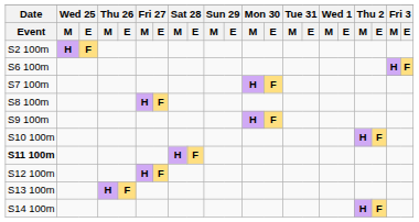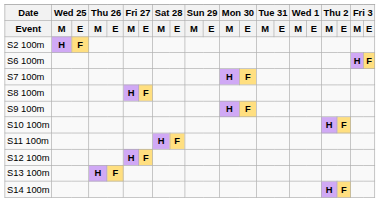S11 100m | Date / Event: bold -> normal
